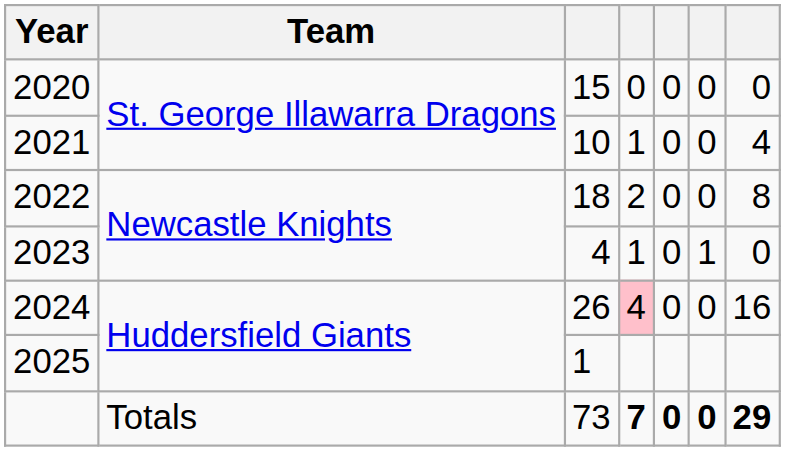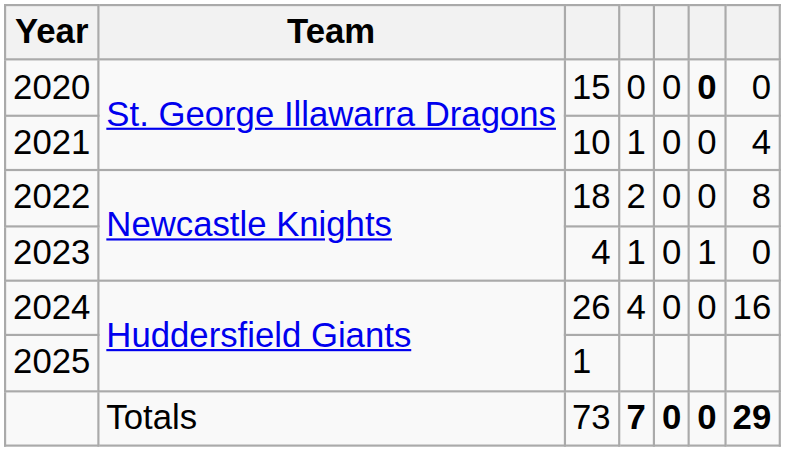2020 | column 6: normal -> bold
2024 | column 4: pink background -> no background
